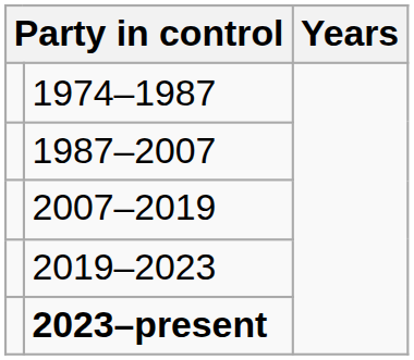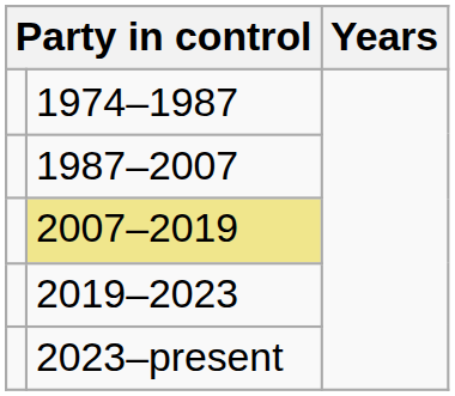2007–2019 | column 2: no background -> khaki background
2023–present | column 2: bold -> normal
